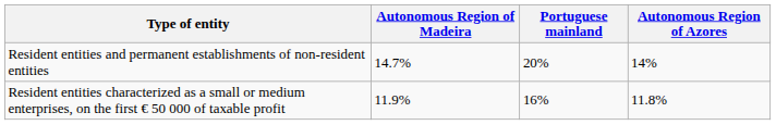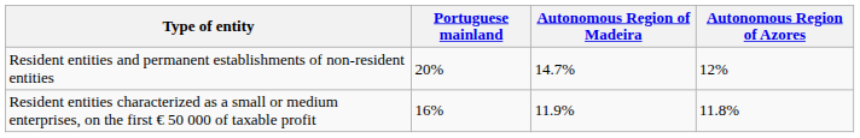columns swapped: Portuguese mainland <-> Autonomous Region of Madeira
row 2 | Autonomous Region of Azores: 14% -> 12%
